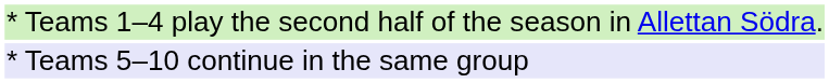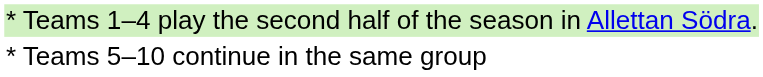row 2 | column 1: lavender background -> no background
